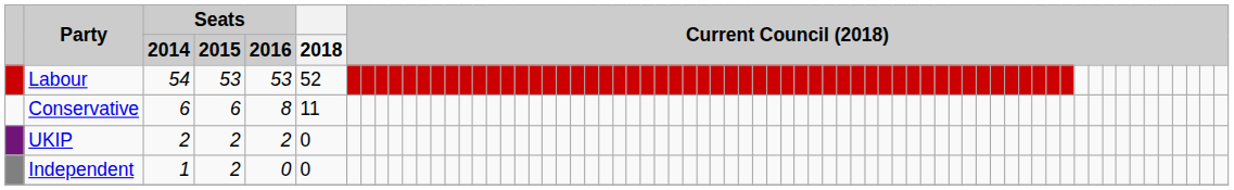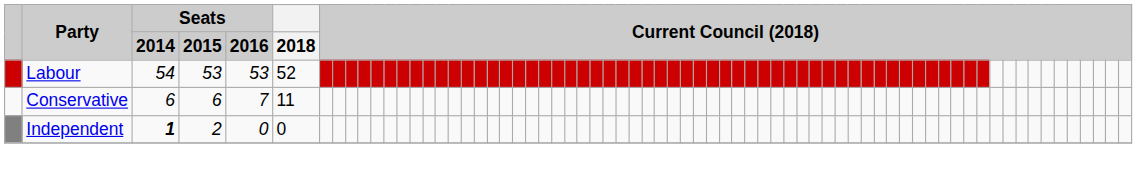Conservative | Seats / 2016: 8 -> 7
- row: UKIP | 2 | 2 | 2 | 0
Independent | Seats / 2014: normal -> bold
